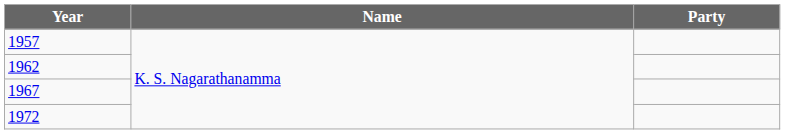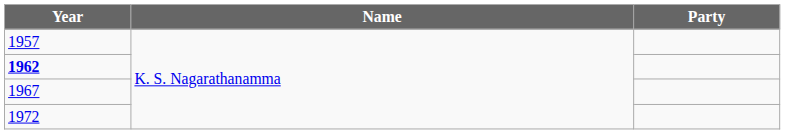1962 | Year: normal -> bold
